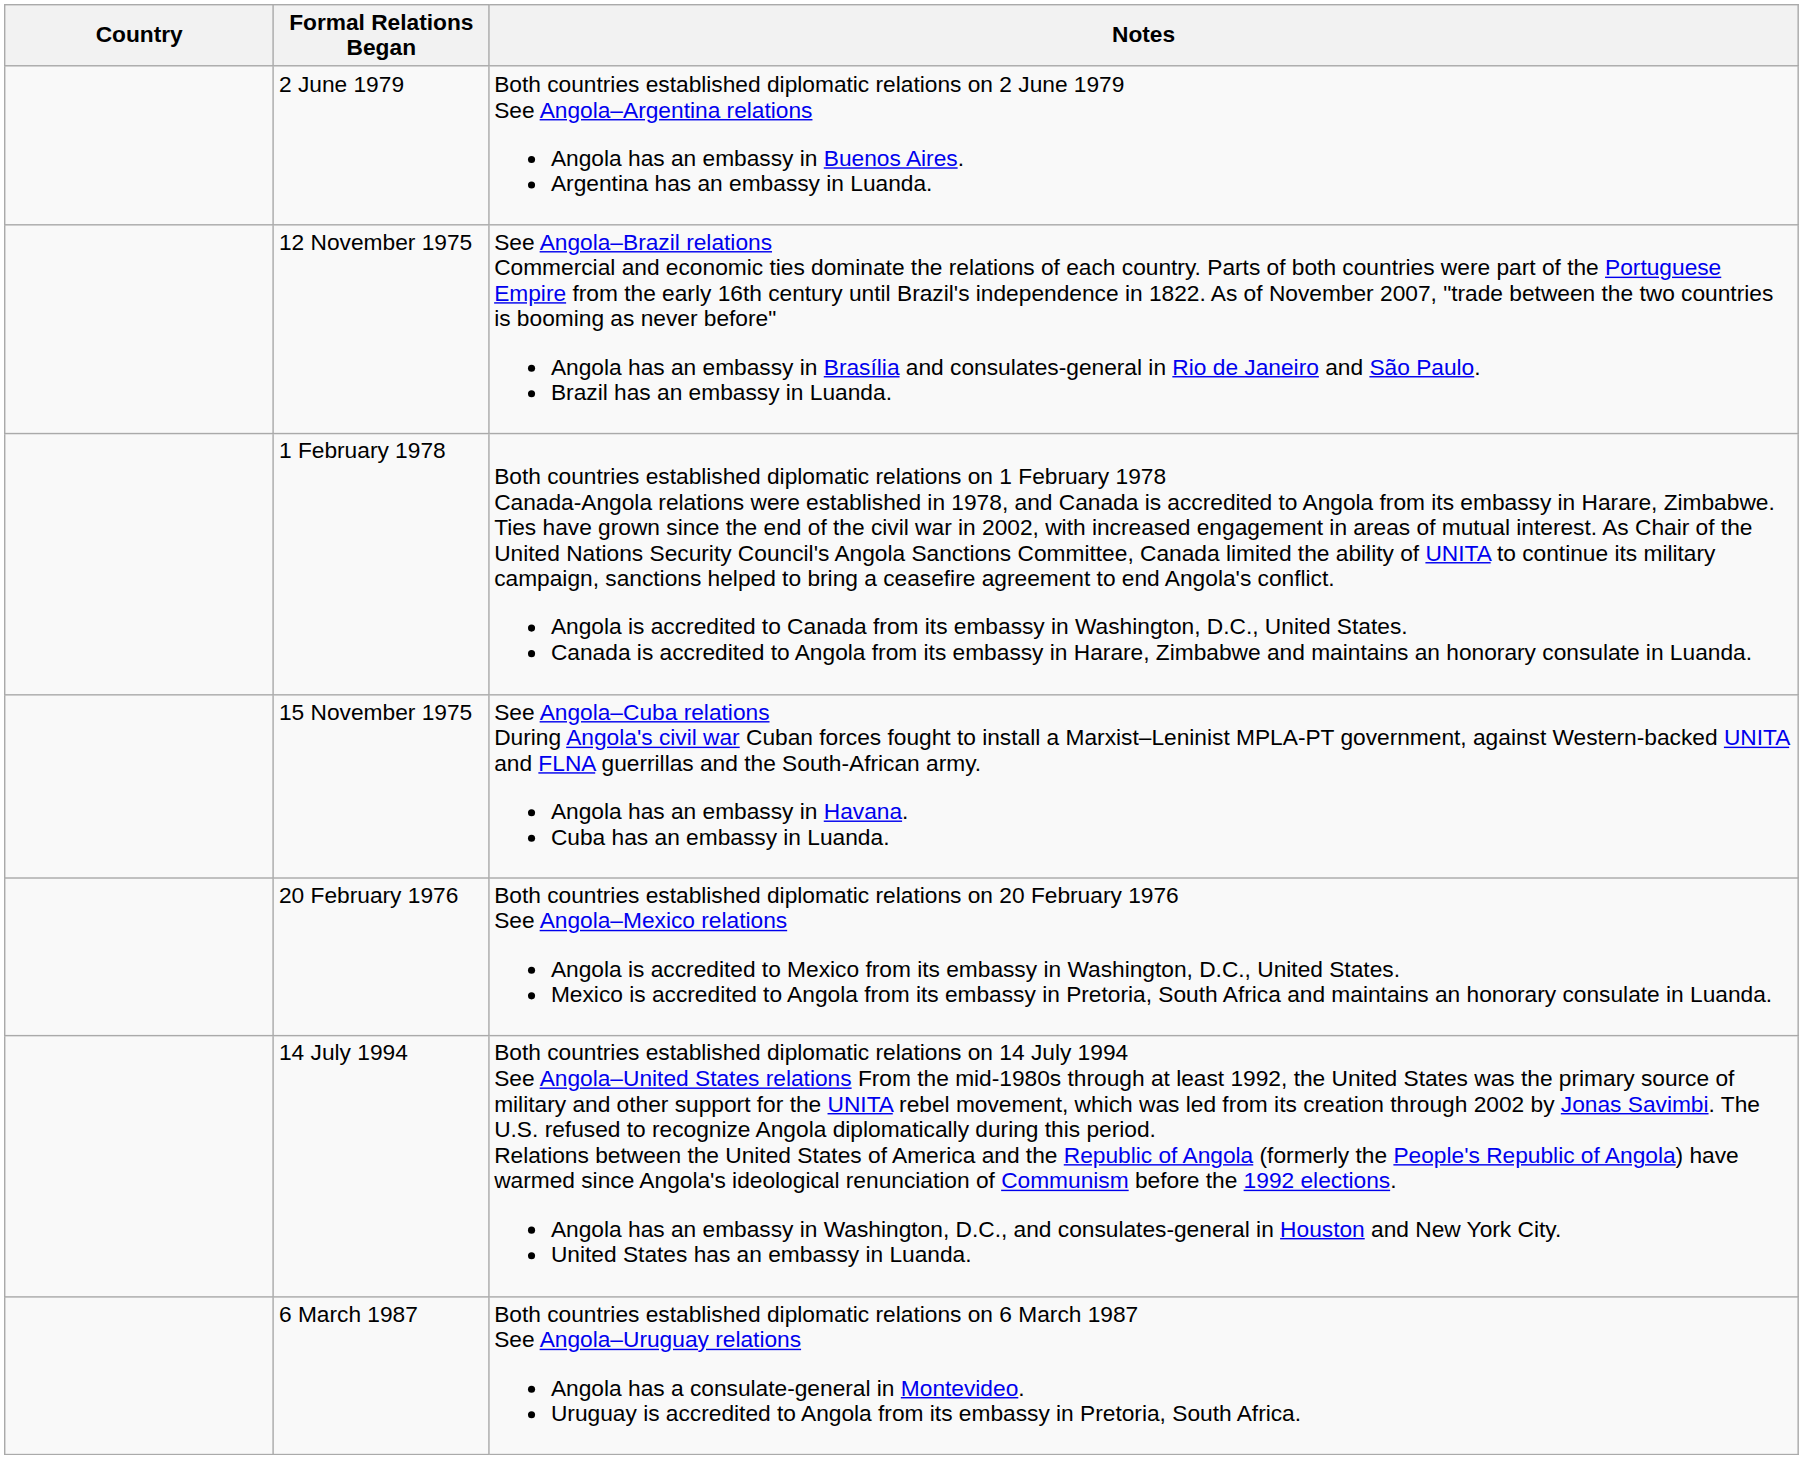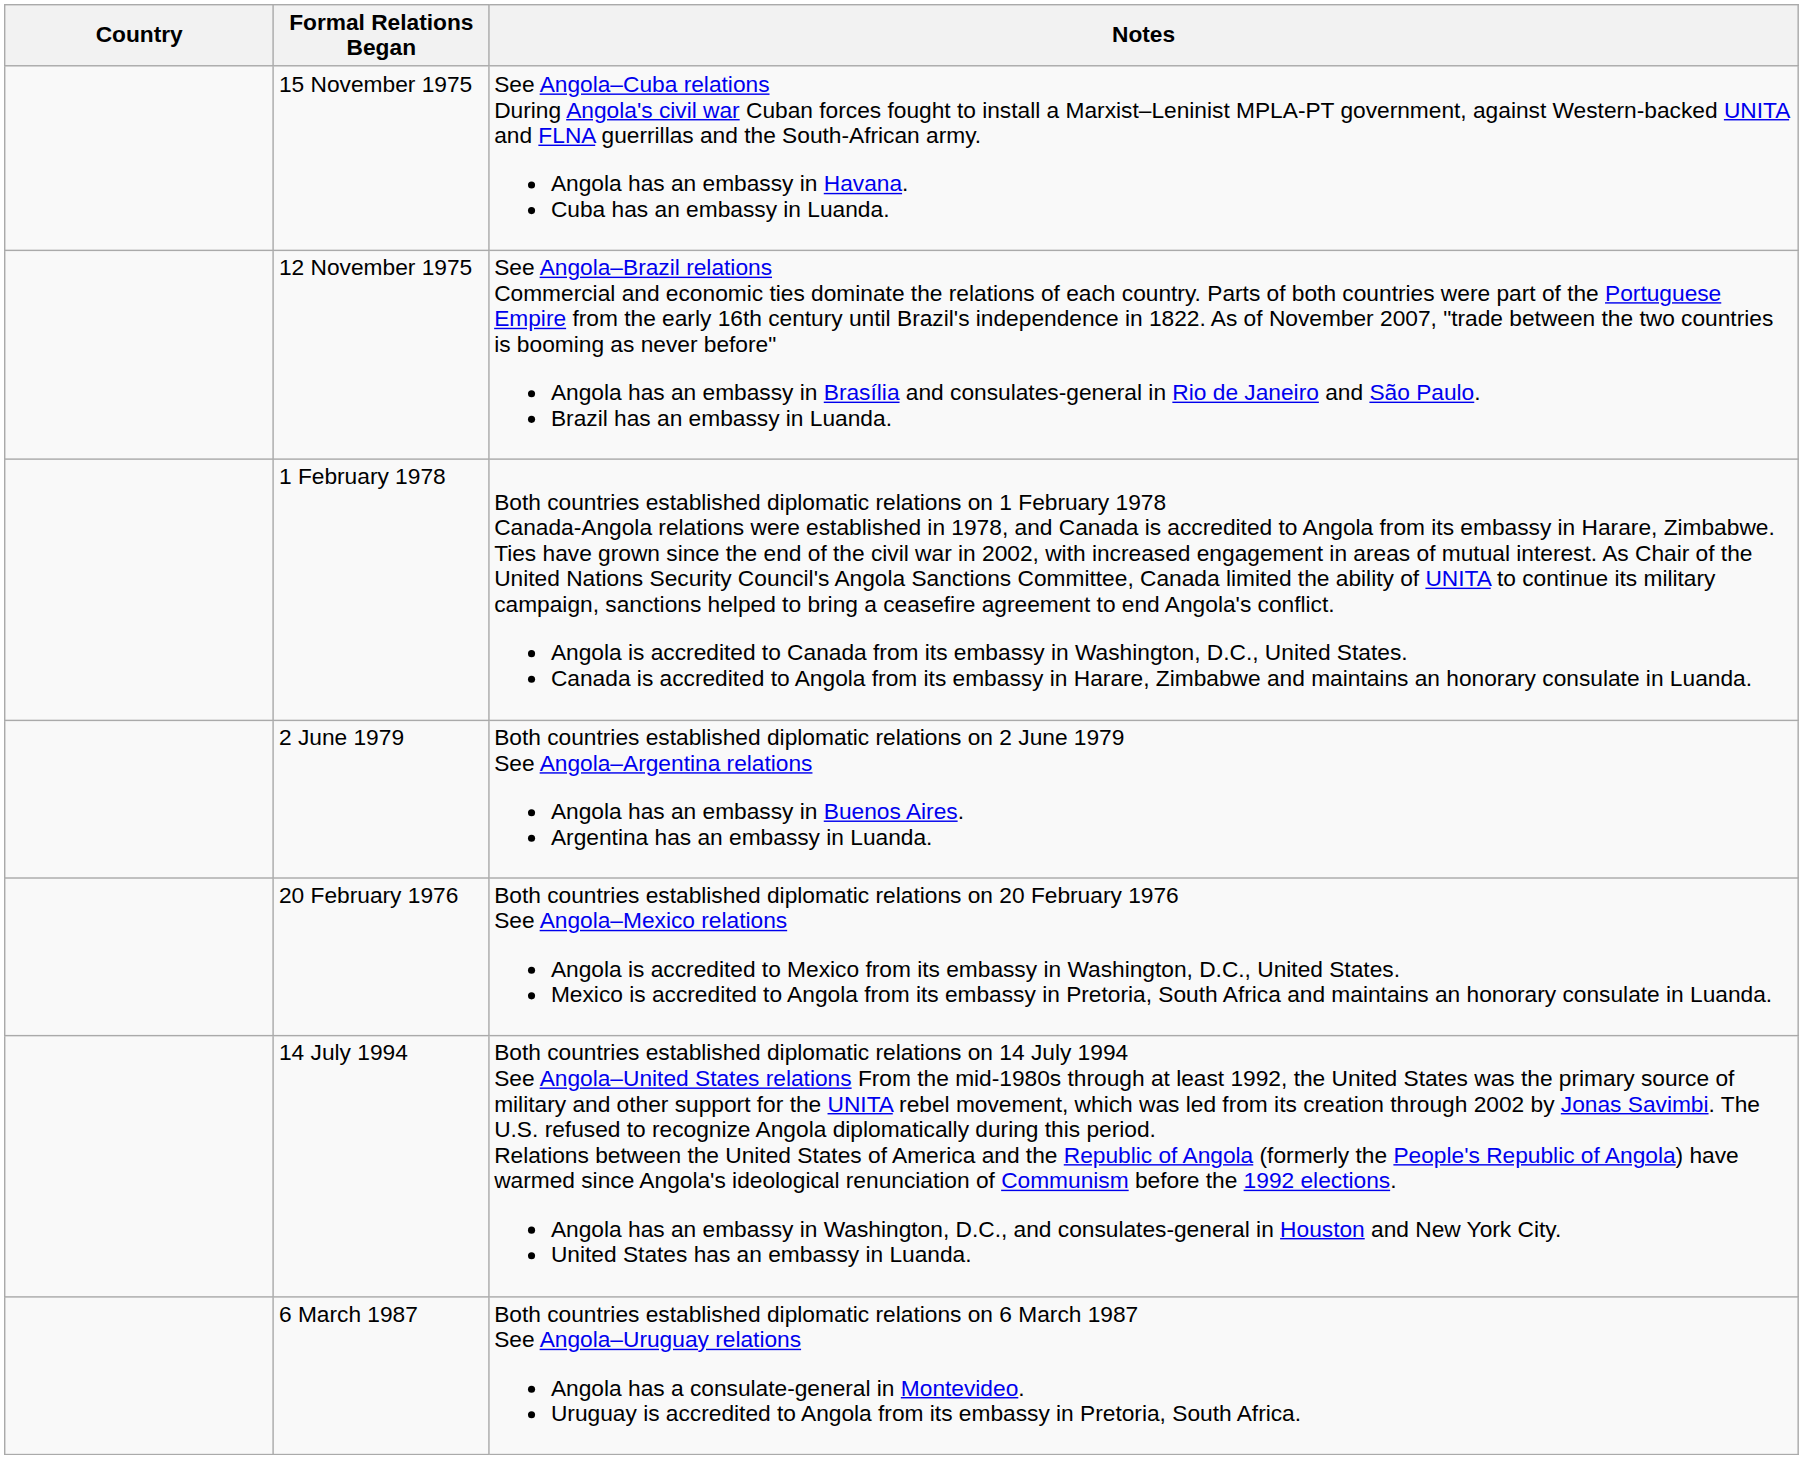rows swapped: 2 June 1979 <-> 15 November 1975
